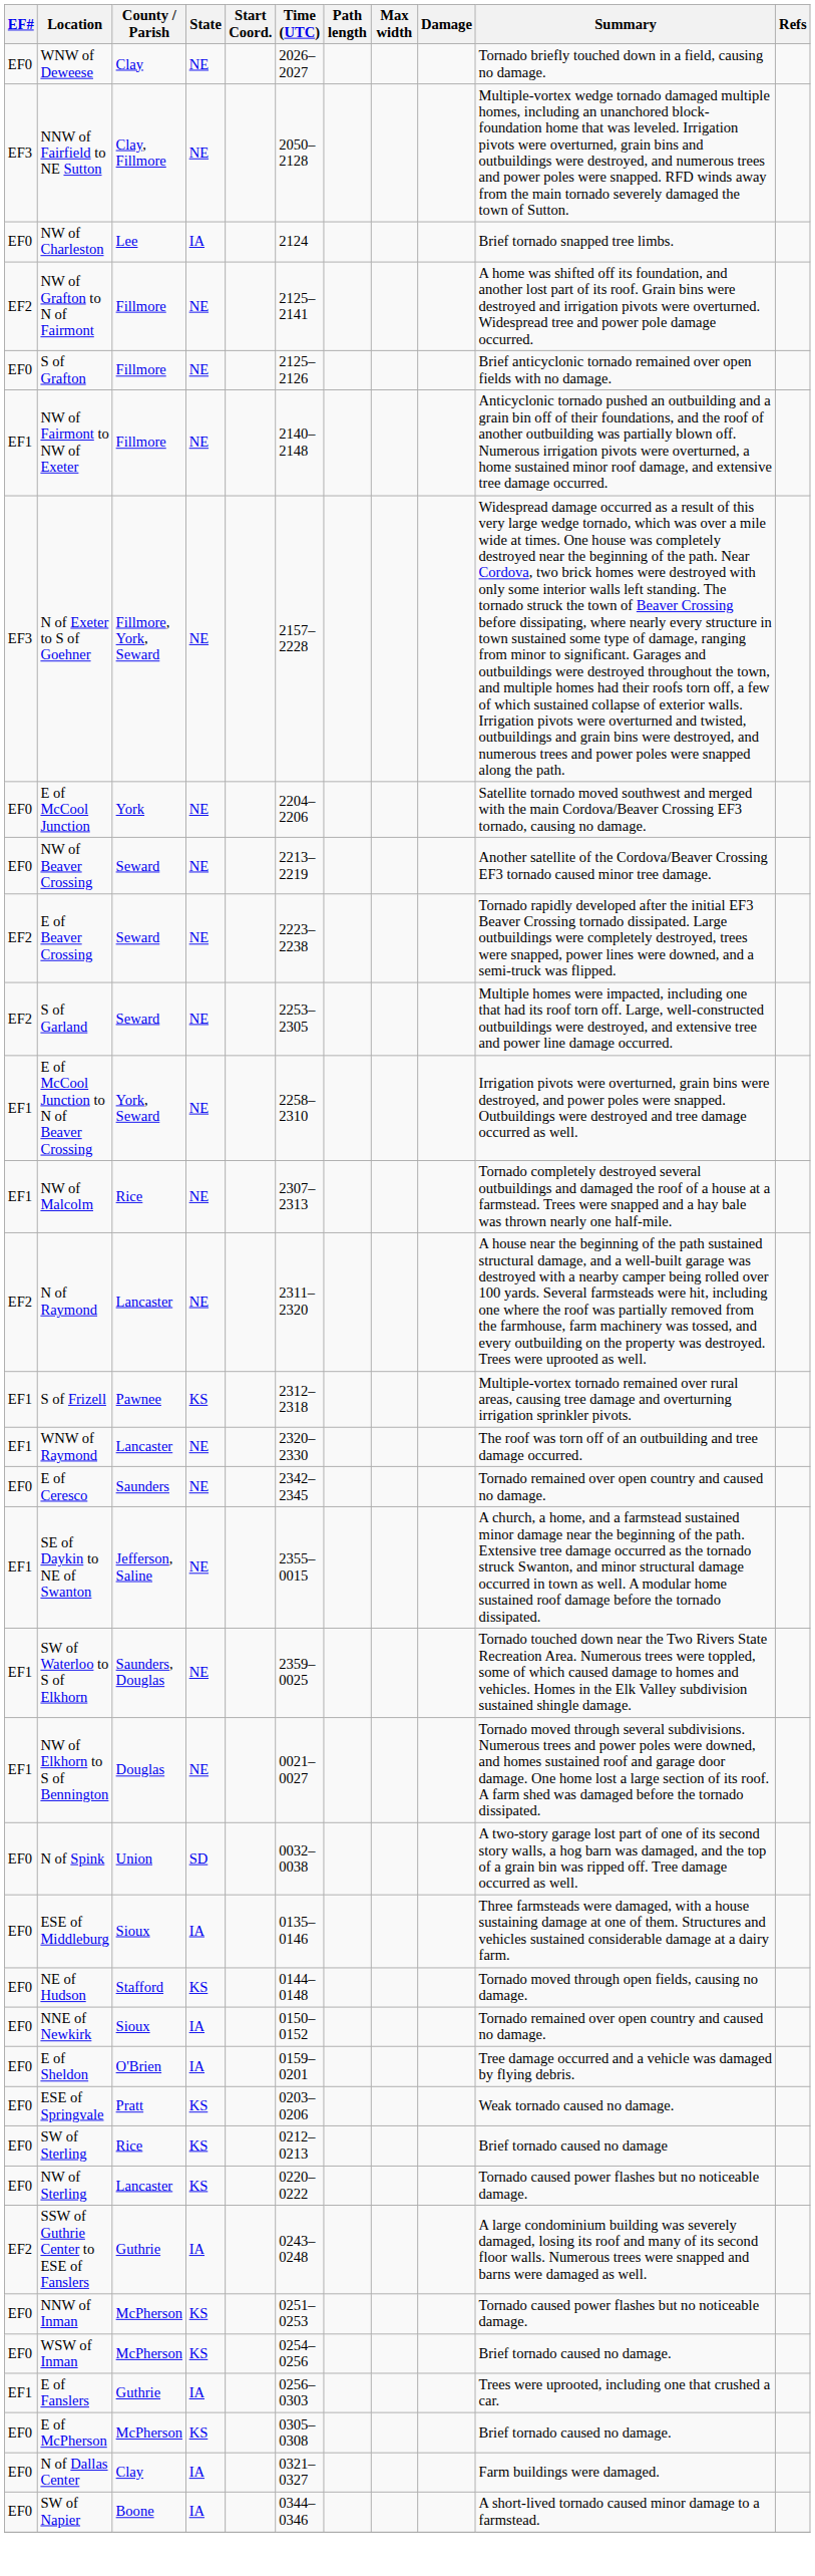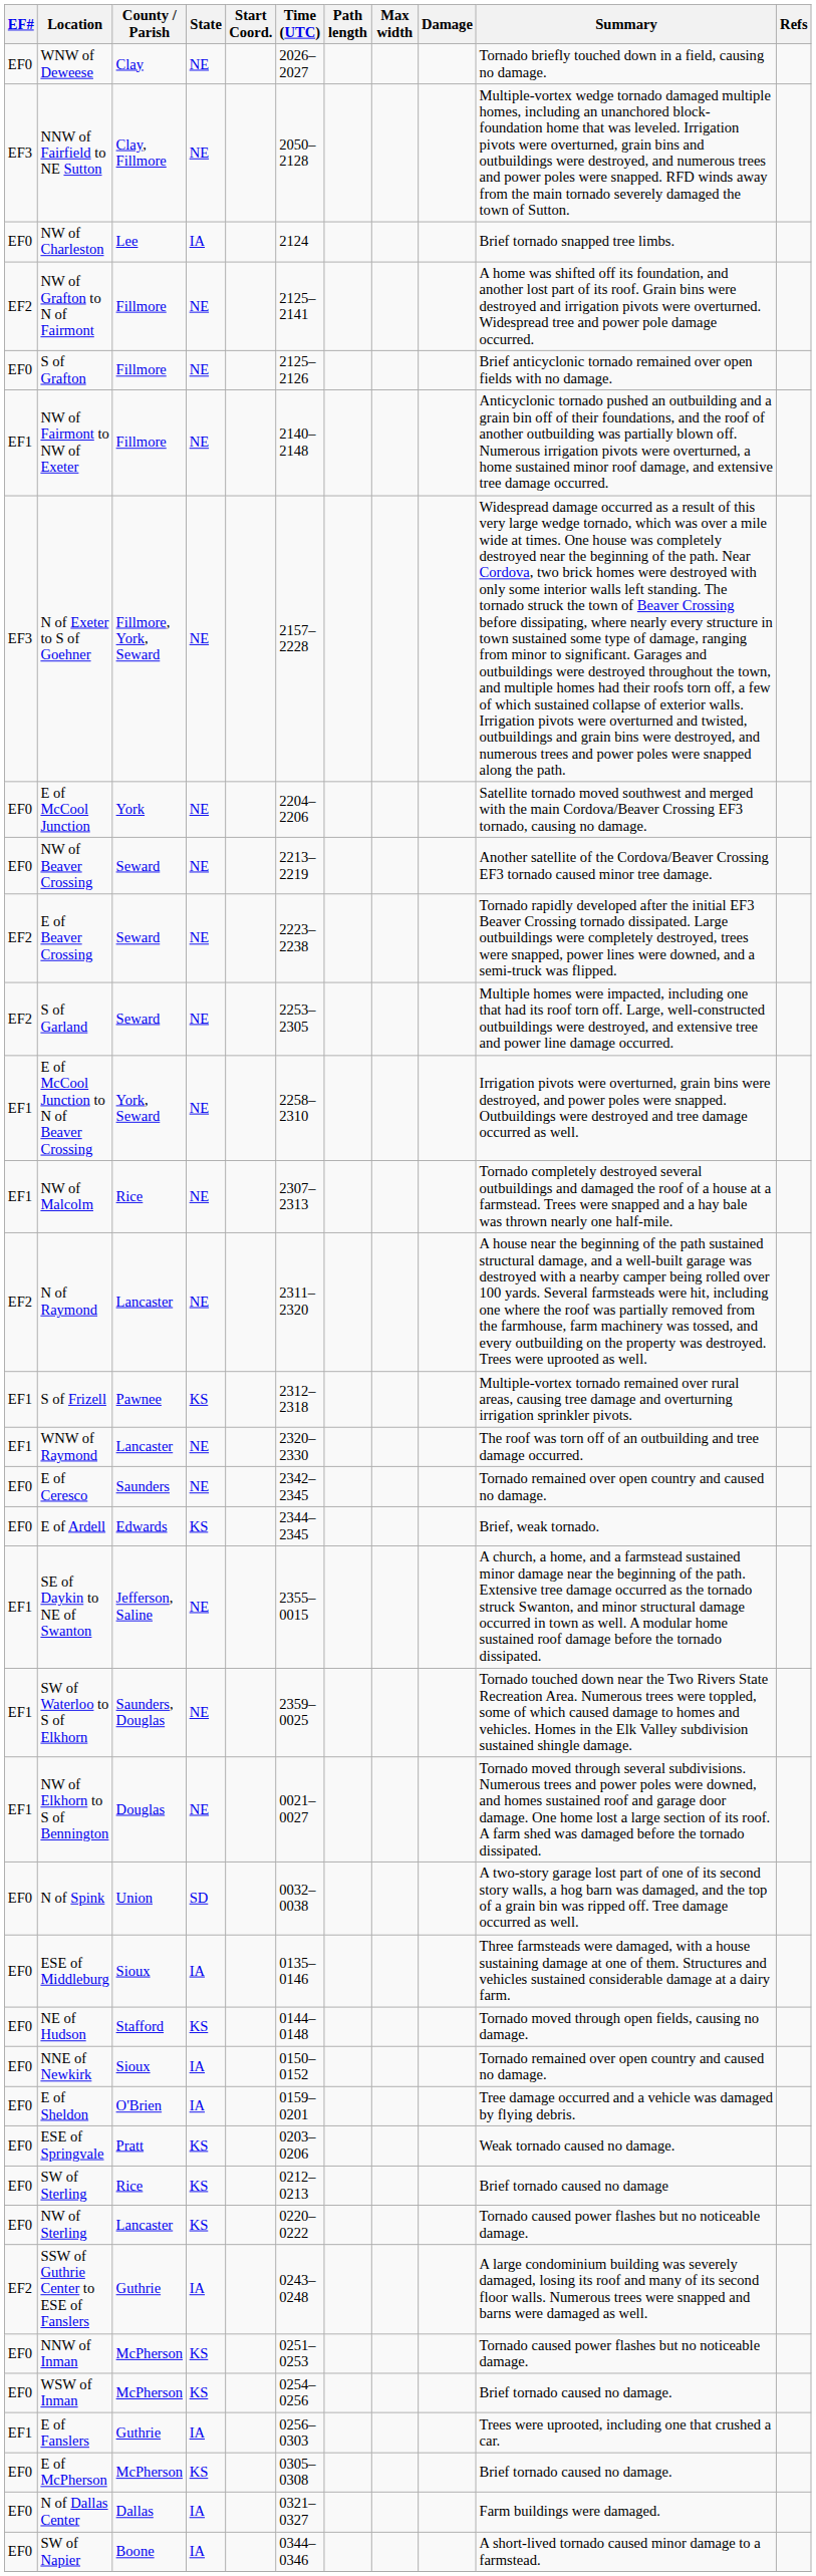+ row: EF0 | E of Ardell | Edwards | KS | 2344–2345 | Brief, weak tornado.
N of Dallas Center | County / Parish: Clay -> Dallas
